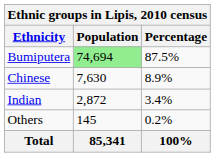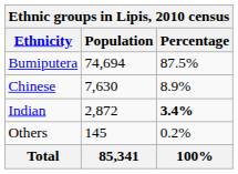Bumiputera | Population: lightgreen background -> no background
Indian | Percentage: normal -> bold
